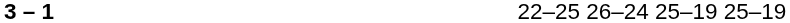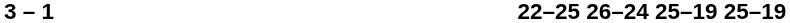row 1 | column 2: normal -> bold
